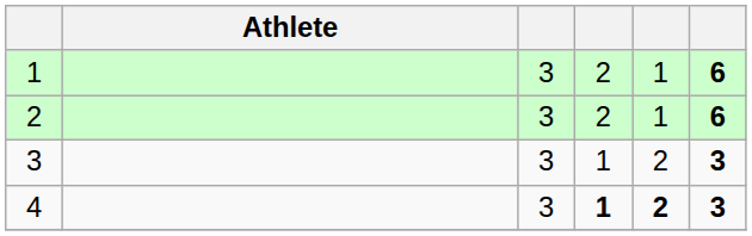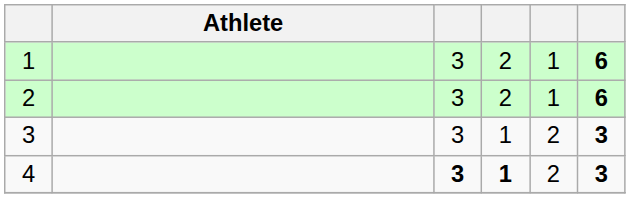4 | column 3: normal -> bold
4 | column 5: bold -> normal
